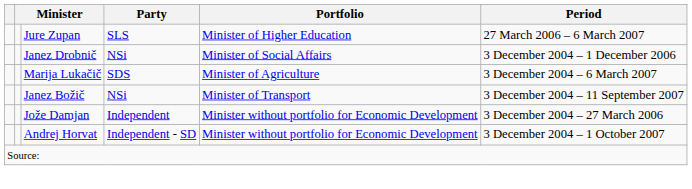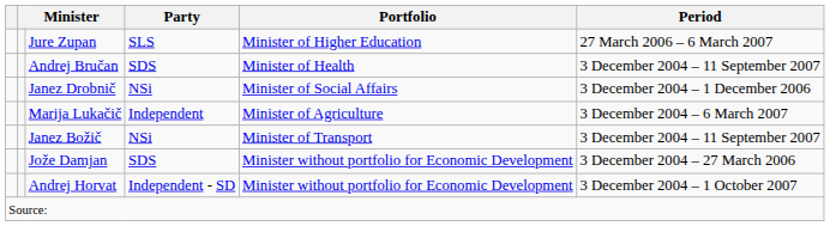+ row: Andrej Bručan | SDS | Minister of Health | 3 December 2004 – 11 September 2007
Marija Lukačič | Party: SDS -> Independent
Jože Damjan | Party: Independent -> SDS
